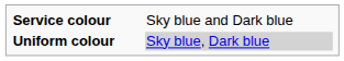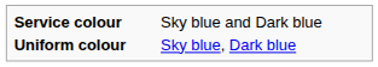Uniform colour | column 2: lightgrey background -> no background
